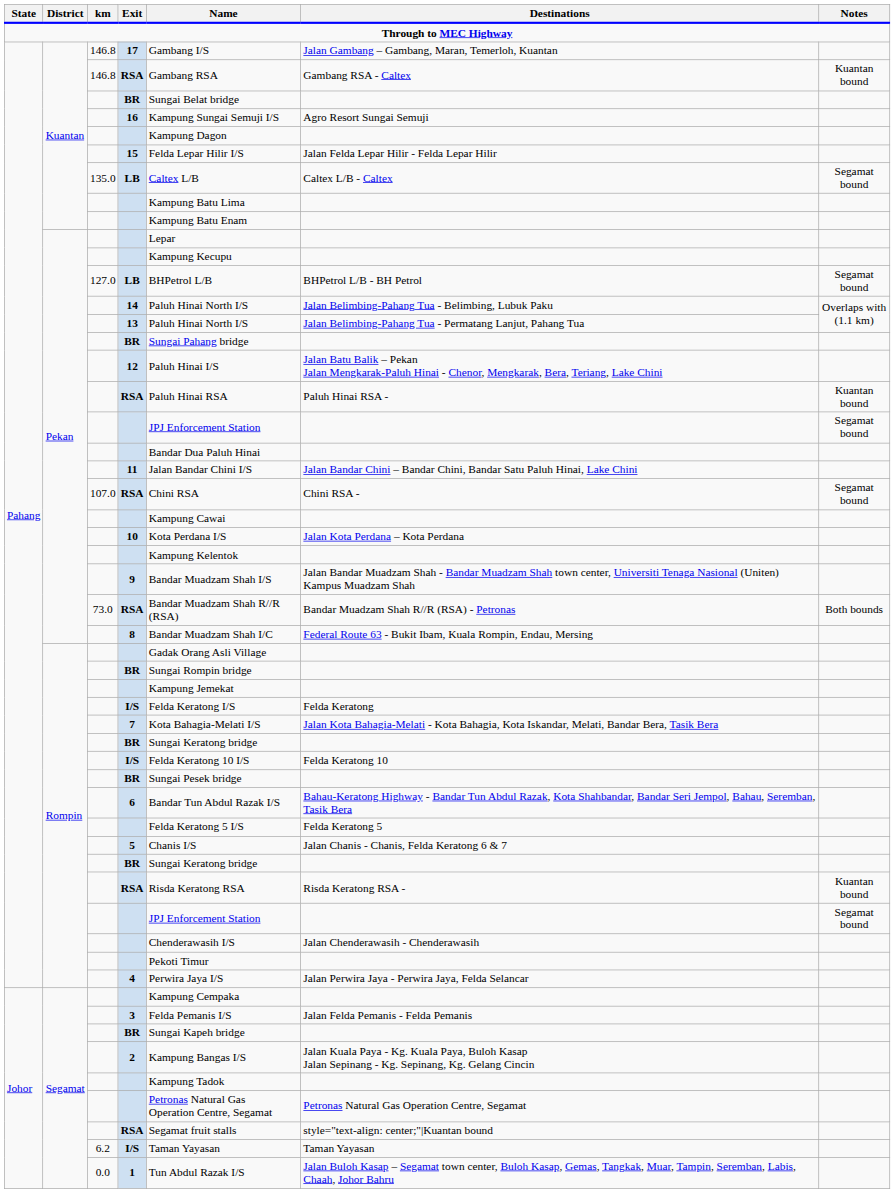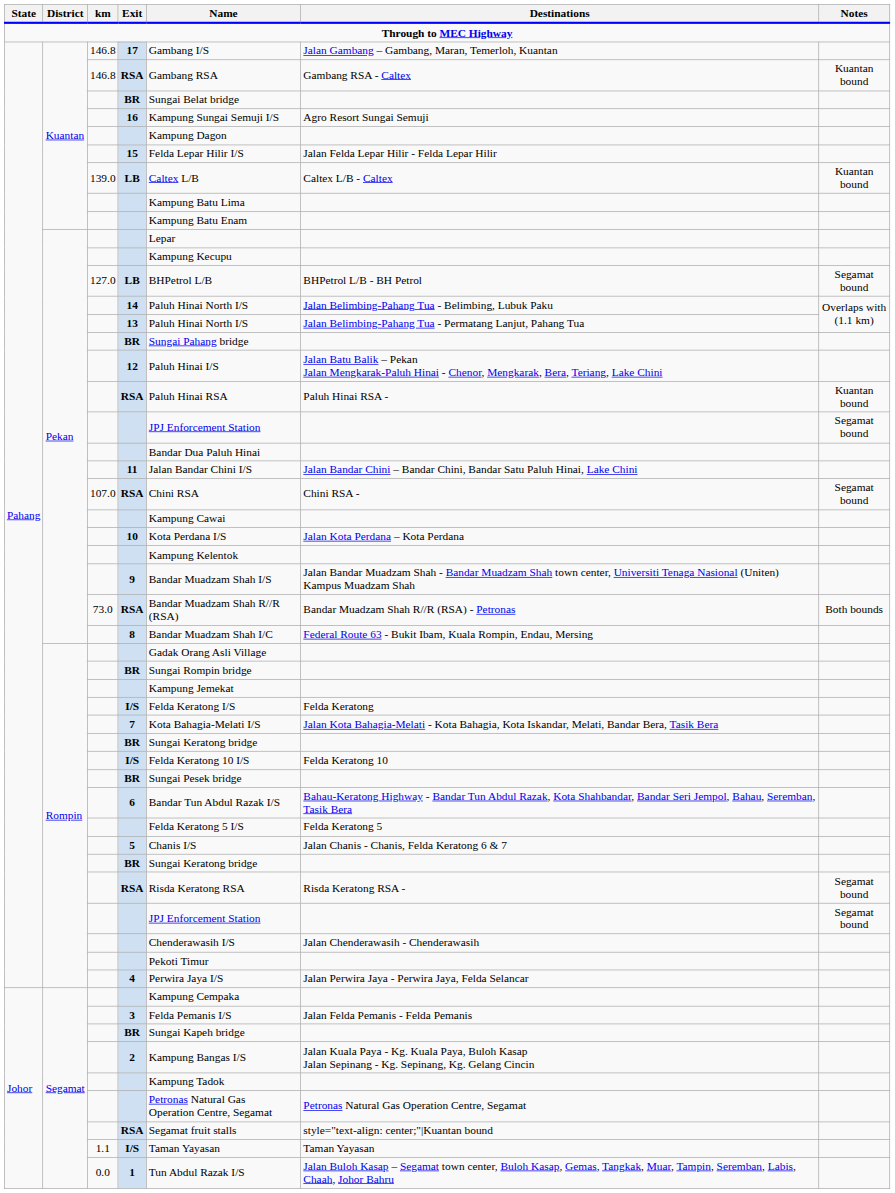Kuantan / LB | km: 135.0 -> 139.0
Kuantan / LB | Notes: Segamat bound -> Kuantan bound
Rompin / RSA | Notes: Kuantan bound -> Segamat bound
Segamat / I/S | km: 6.2 -> 1.1
